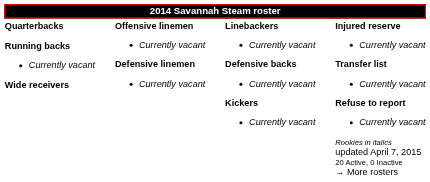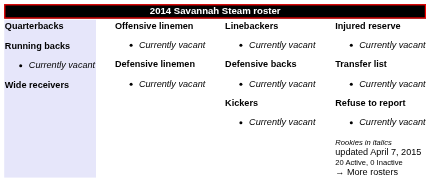Quarterbacks Running backs Currently vacant Wide receivers | column 1: no background -> lavender background
